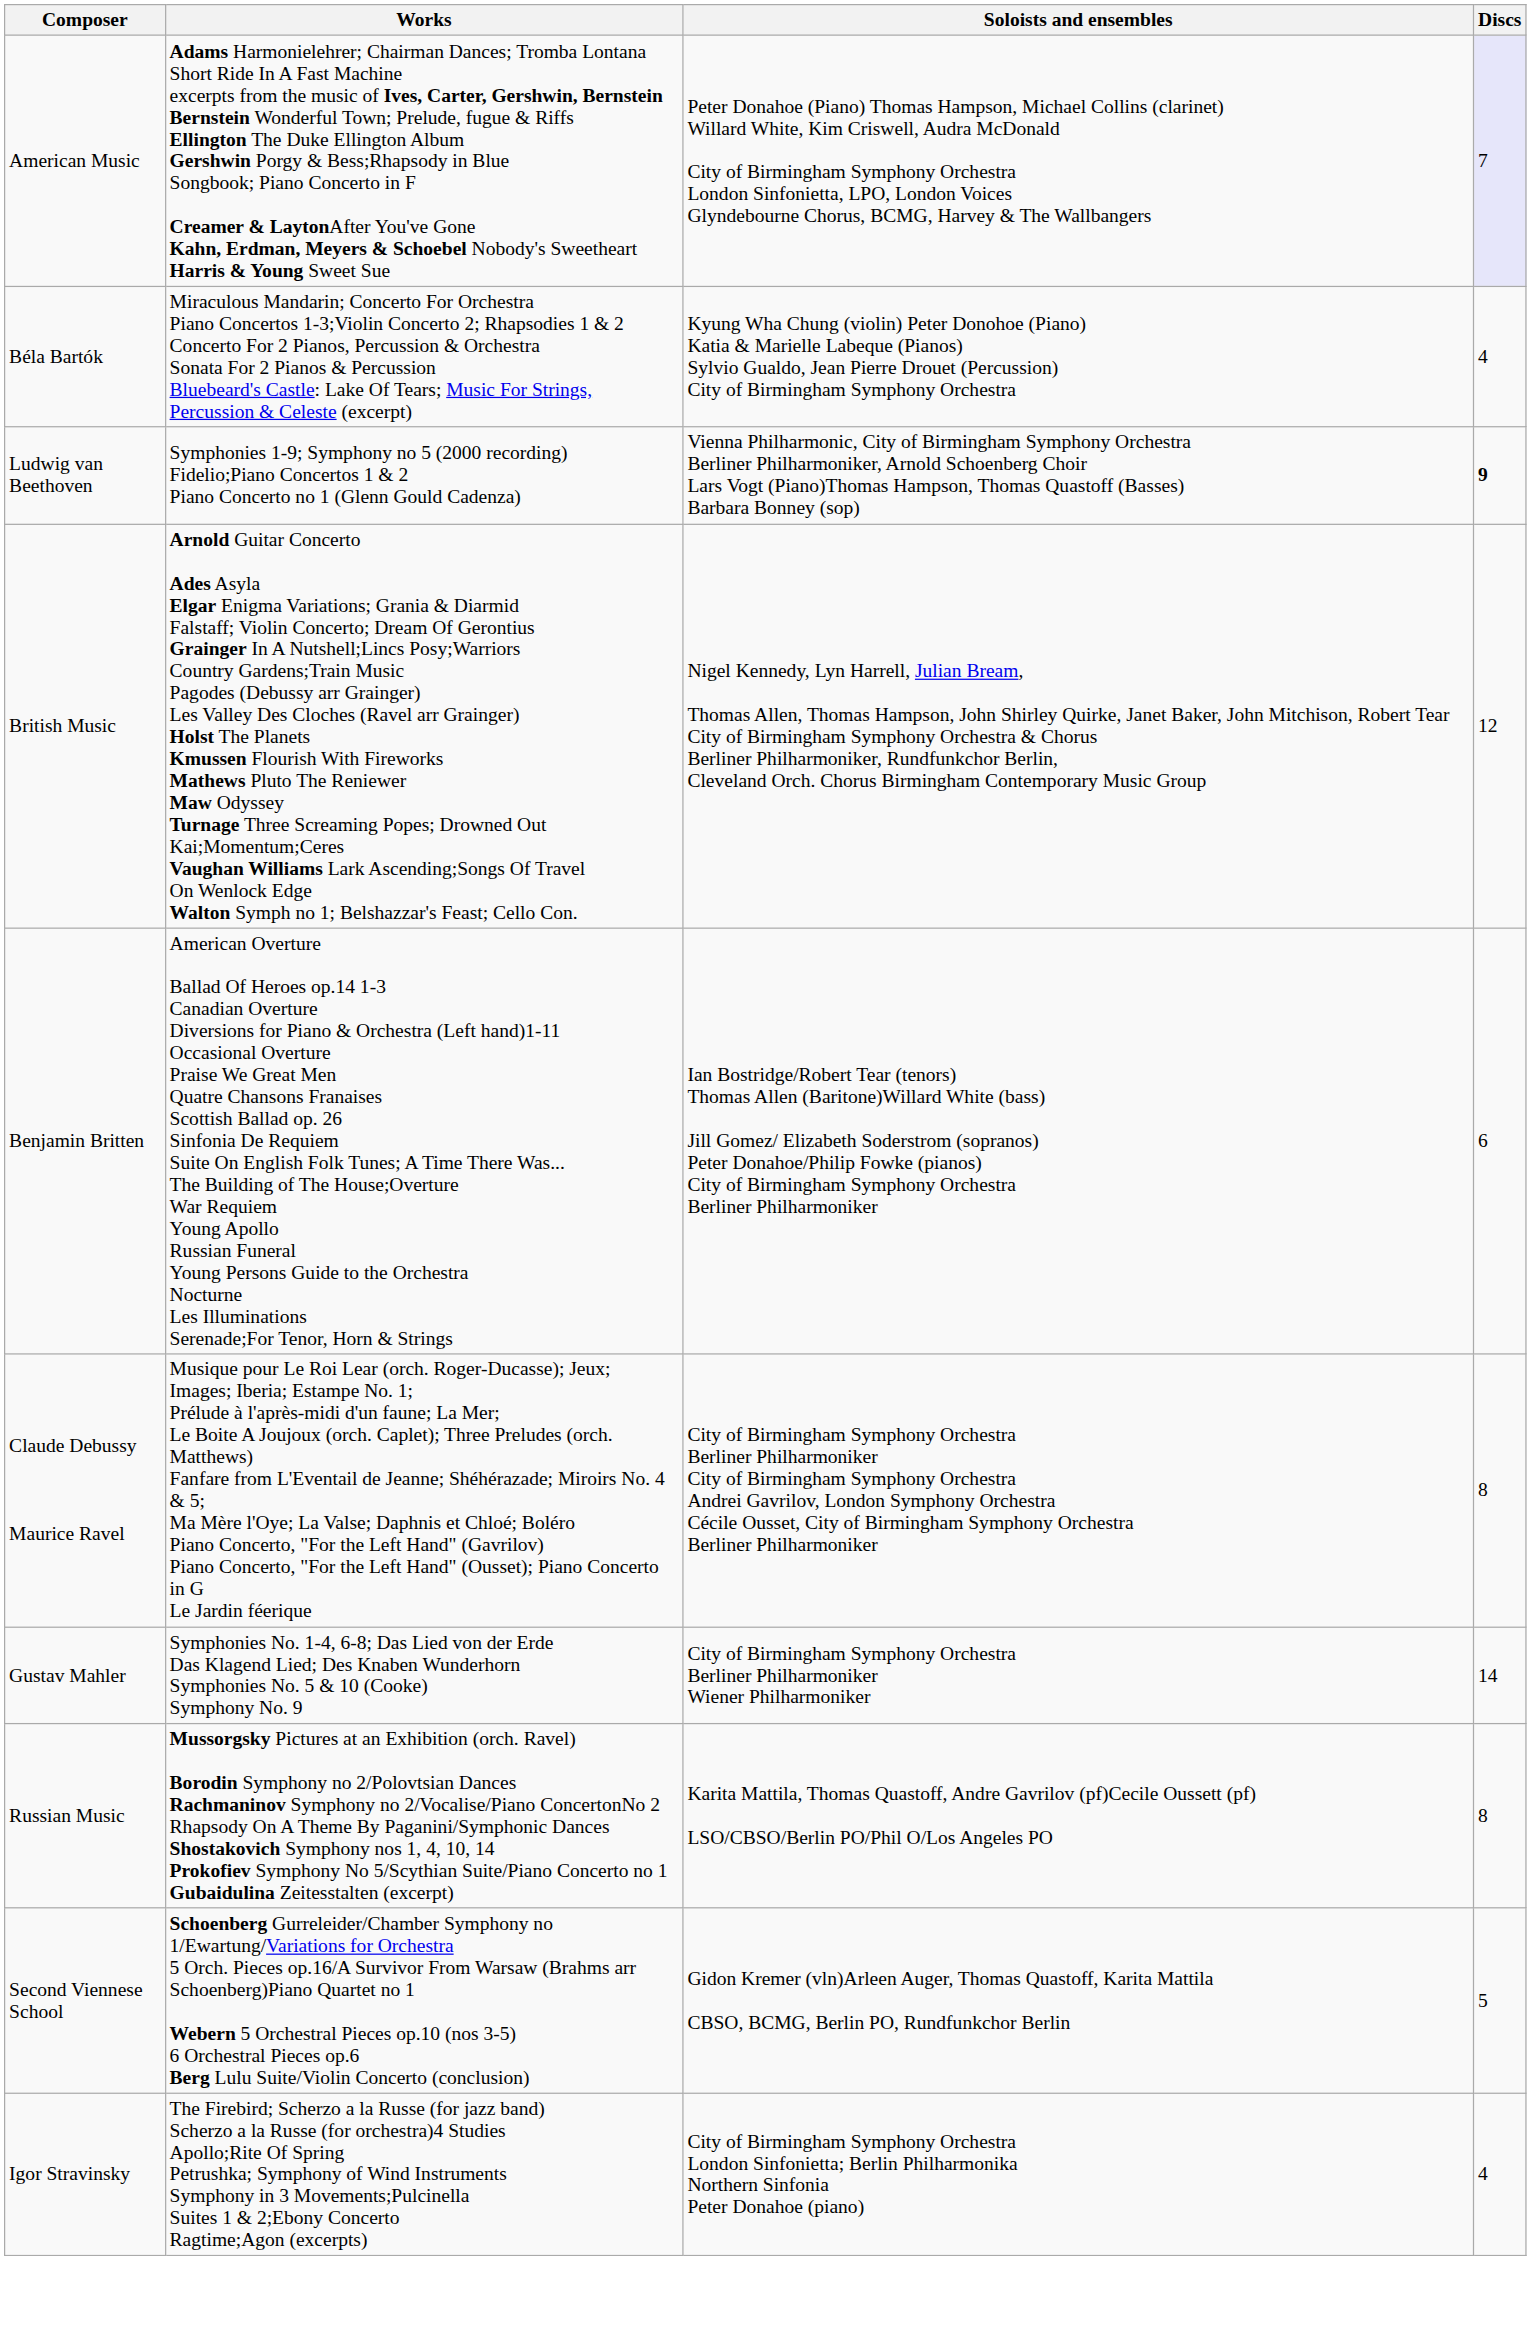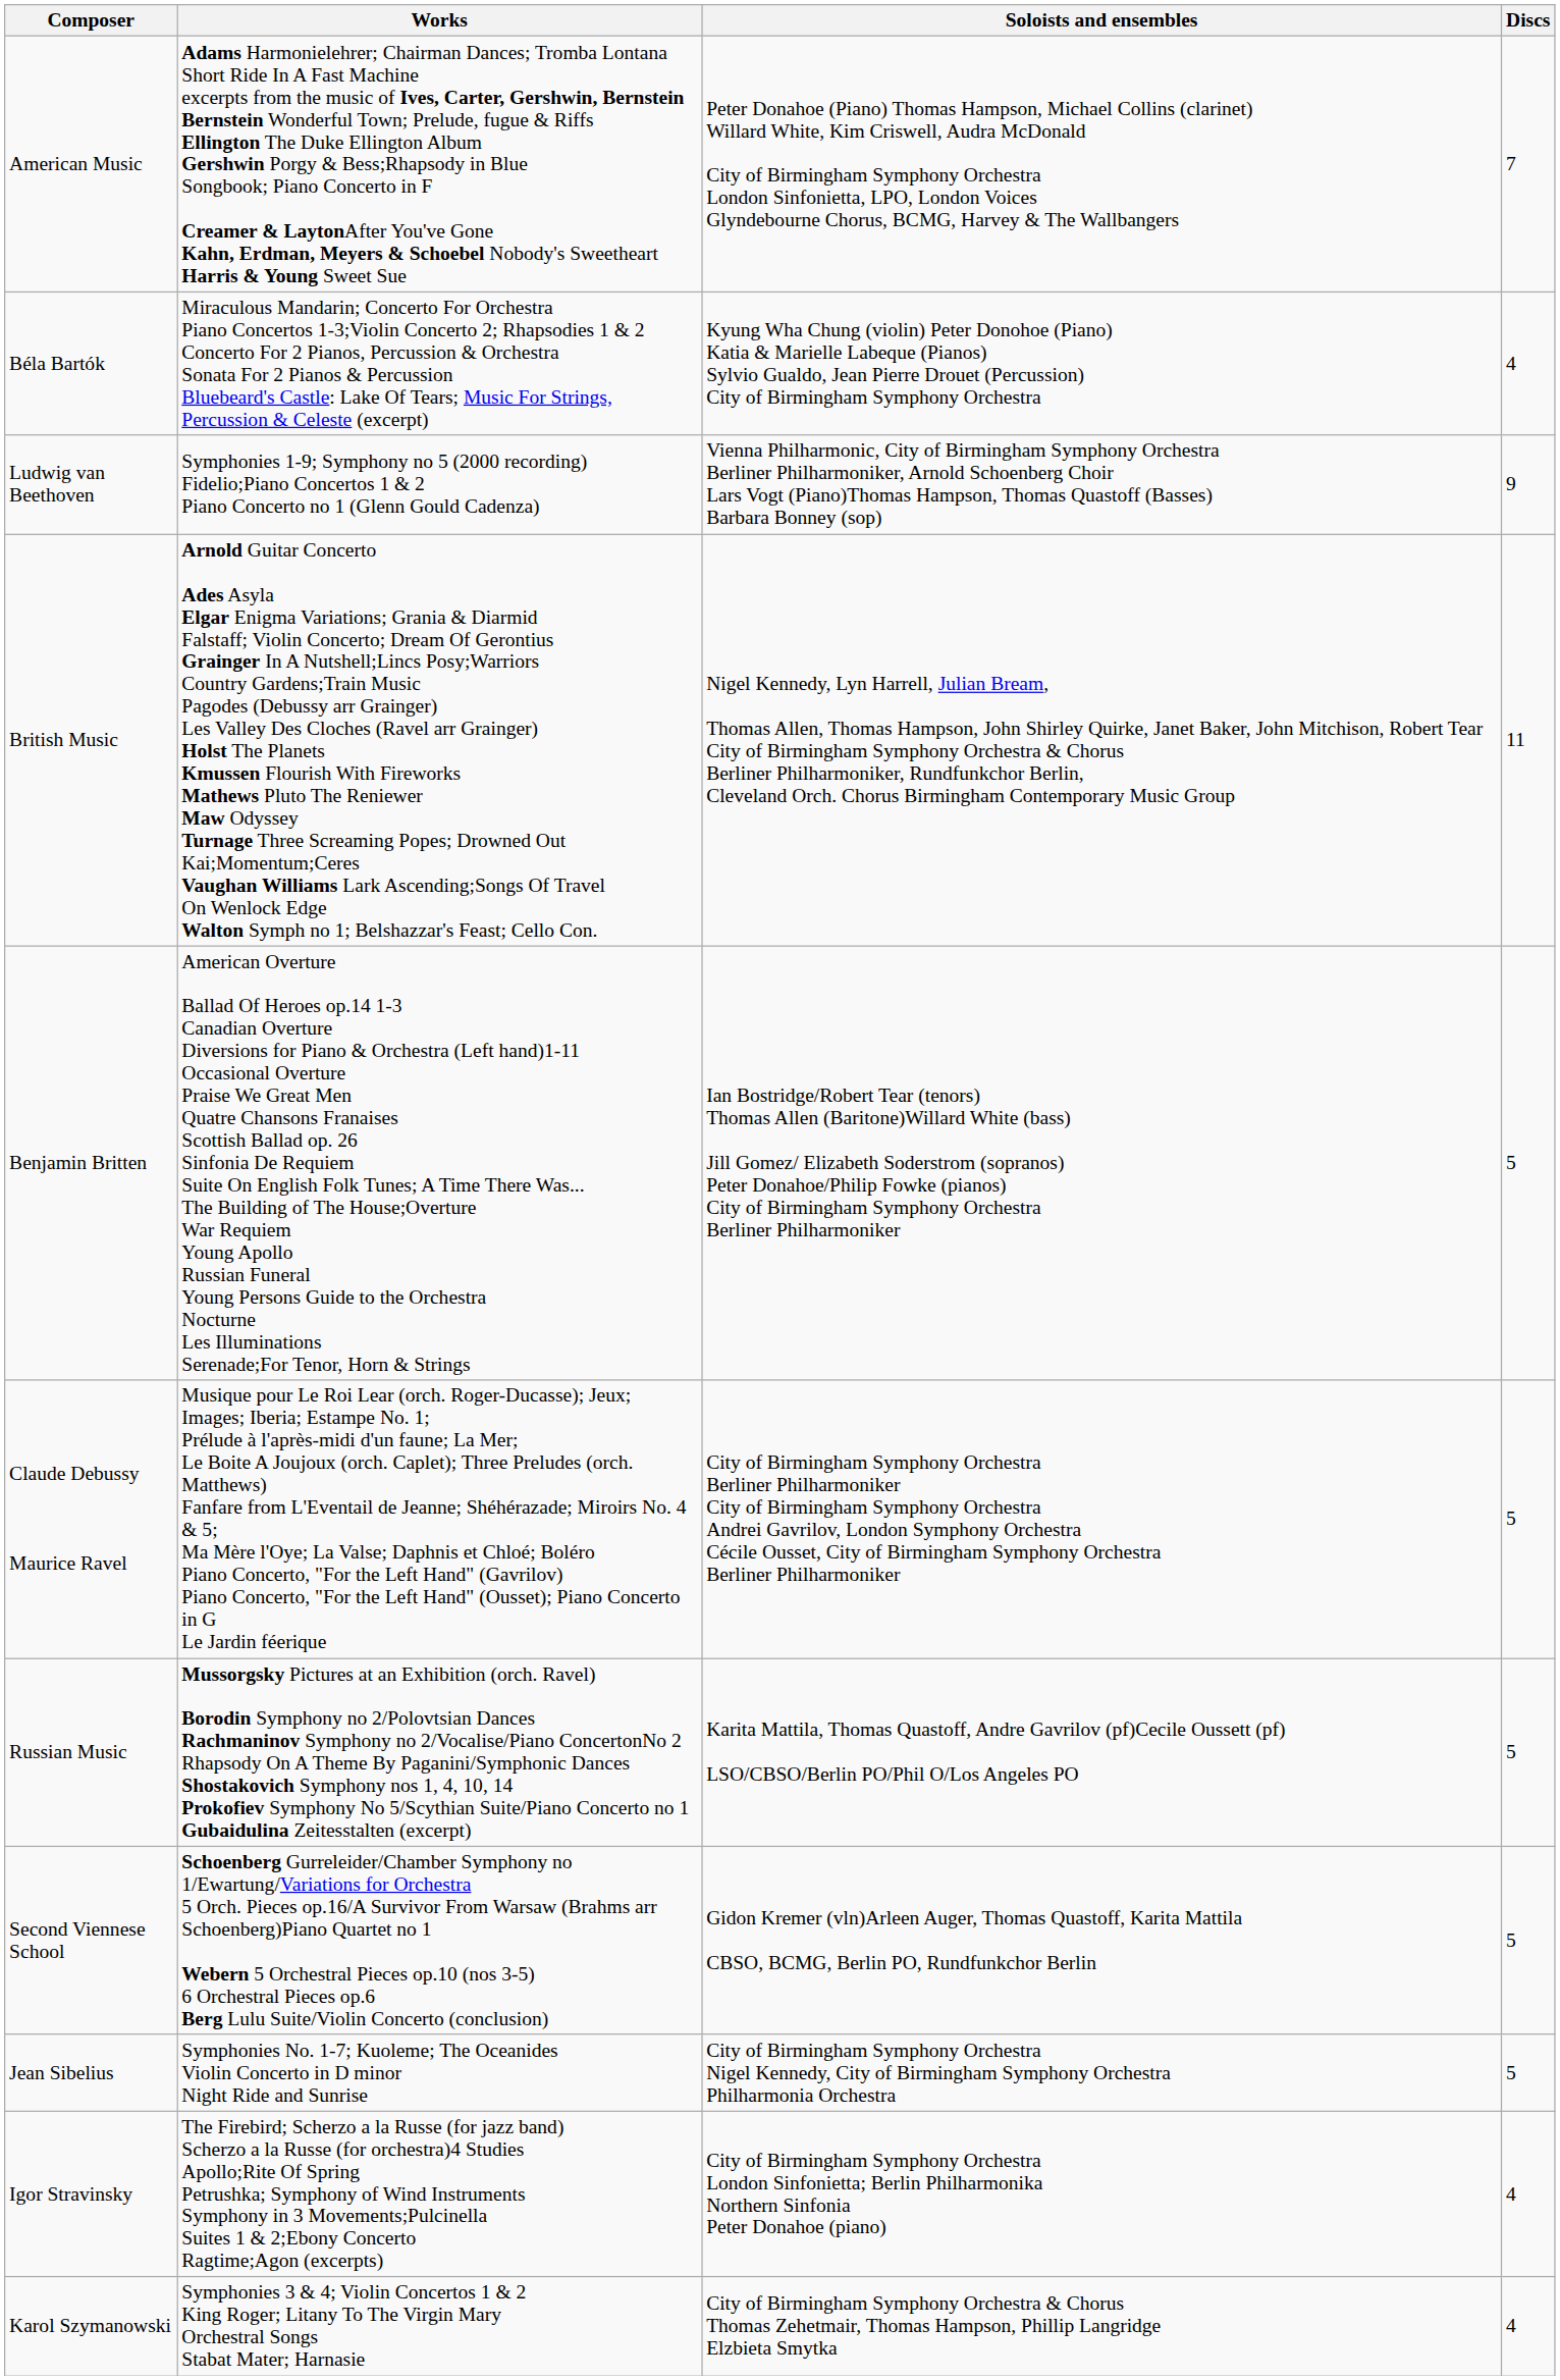American Music | Discs: lavender background -> no background
Ludwig van Beethoven | Discs: bold -> normal
British Music | Discs: 12 -> 11
Benjamin Britten | Discs: 6 -> 5
Claude Debussy Maurice Ravel | Discs: 8 -> 5
- row: Gustav Mahler | Symphonies No. 1-4, 6-8; Das Lied von der Erde Das Klagend Lied; Des Knaben Wunderhorn Symphonies No. 5 & 10 (Cooke) Symphony No. 9 | City of Birmingham Symphony Orchestra Berliner Philharmoniker Wiener Philharmoniker | 14
Russian Music | Discs: 8 -> 5
+ row: Jean Sibelius | Symphonies No. 1-7; Kuoleme; The Oceanides Violin Concerto in D minor Night Ride and Sunrise | City of Birmingham Symphony Orchestra Nigel Kennedy, City of Birmingham Symphony Orchestra Philharmonia Orchestra | 5
+ row: Karol Szymanowski | Symphonies 3 & 4; Violin Concertos 1 & 2 King Roger; Litany To The Virgin Mary Orchestral Songs Stabat Mater; Harnasie | City of Birmingham Symphony Orchestra & Chorus Thomas Zehetmair, Thomas Hampson, Phillip Langridge Elzbieta Smytka | 4
